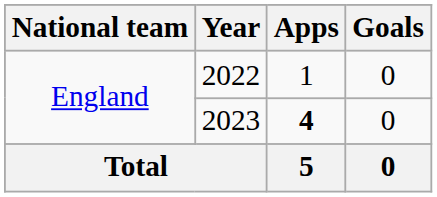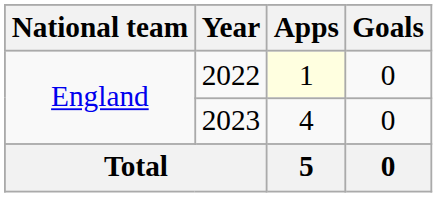2022 | Apps: no background -> lightyellow background
2023 | Apps: bold -> normal
